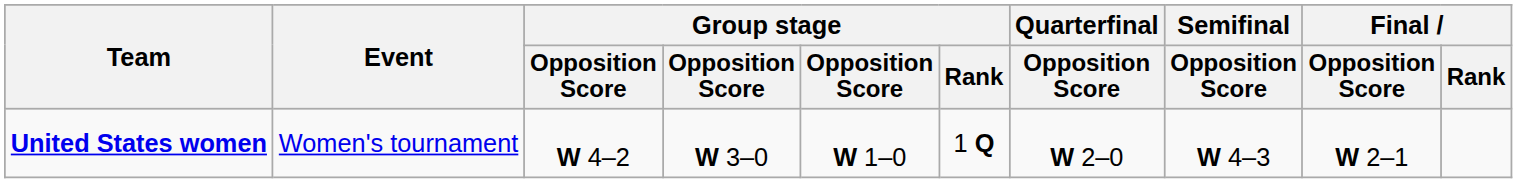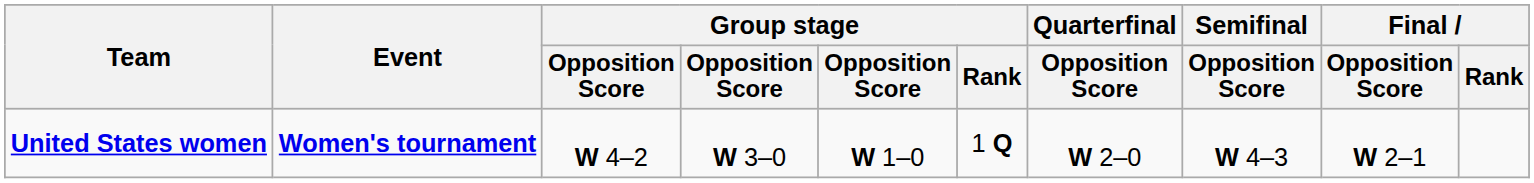United States women | Event: normal -> bold
